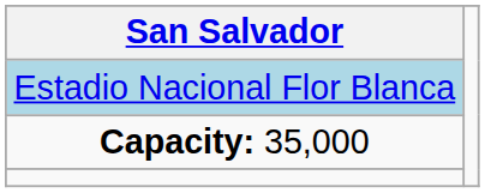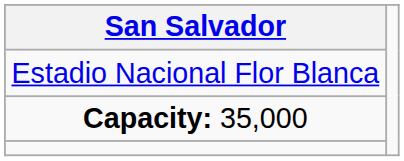Estadio Nacional Flor Blanca | San Salvador: lightblue background -> no background
